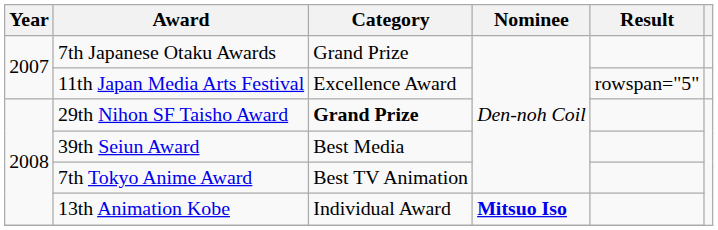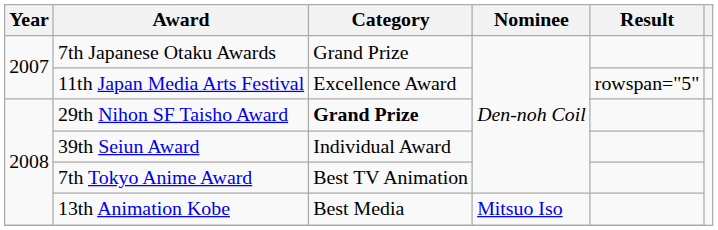39th Seiun Award | Category: Best Media -> Individual Award
13th Animation Kobe | Category: Individual Award -> Best Media
13th Animation Kobe | Nominee: bold -> normal
